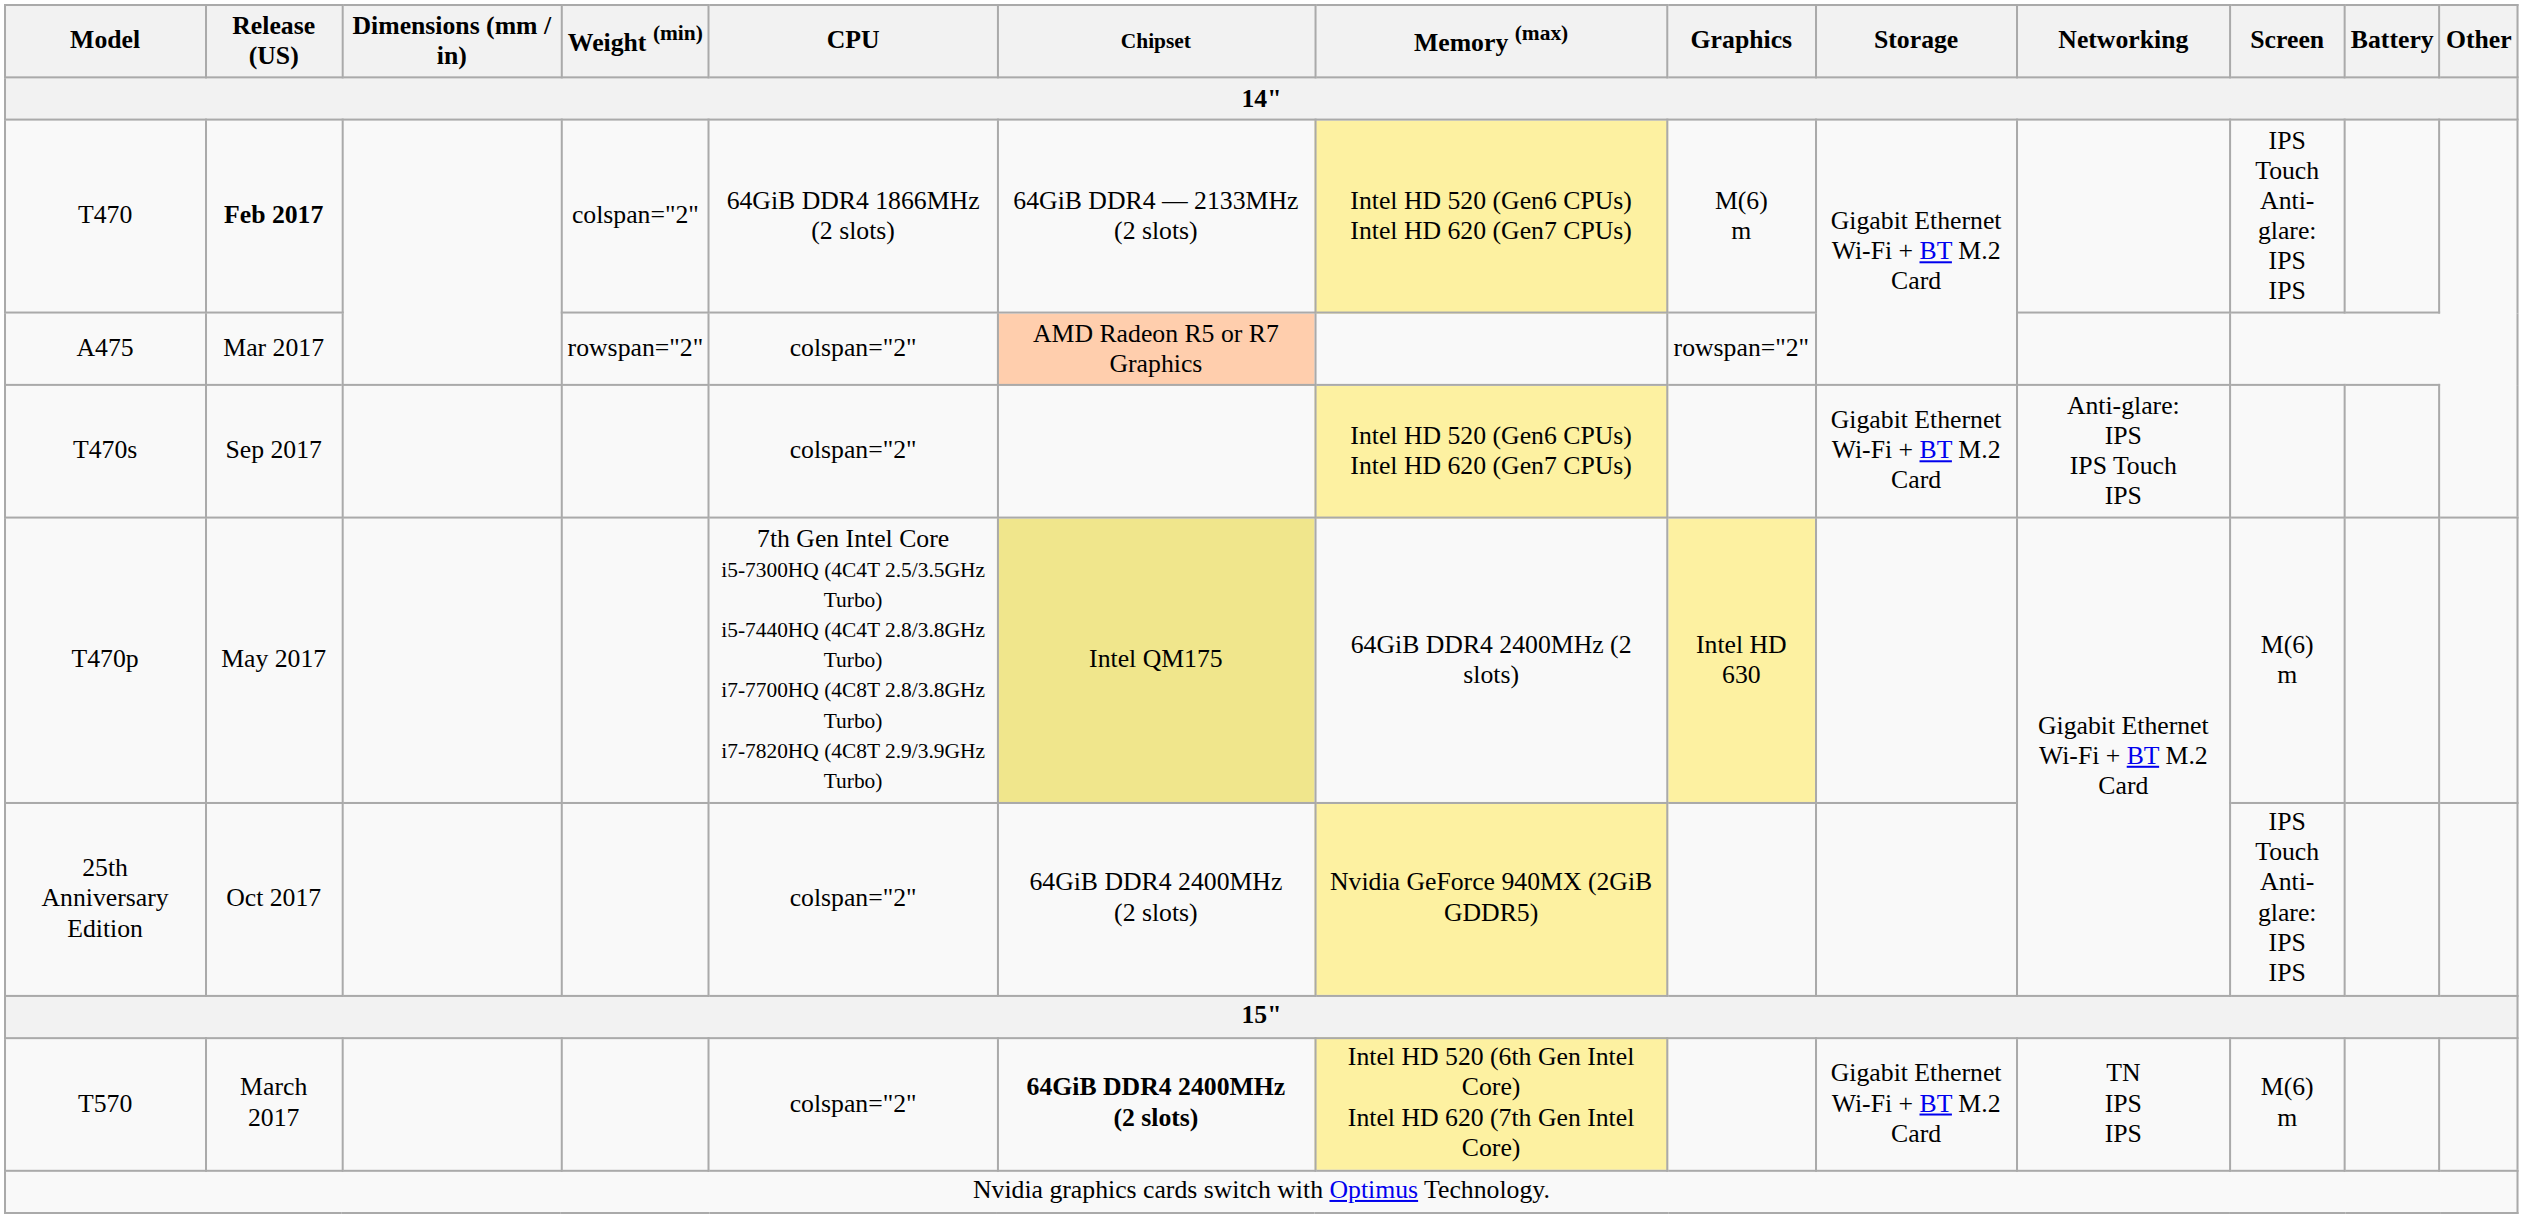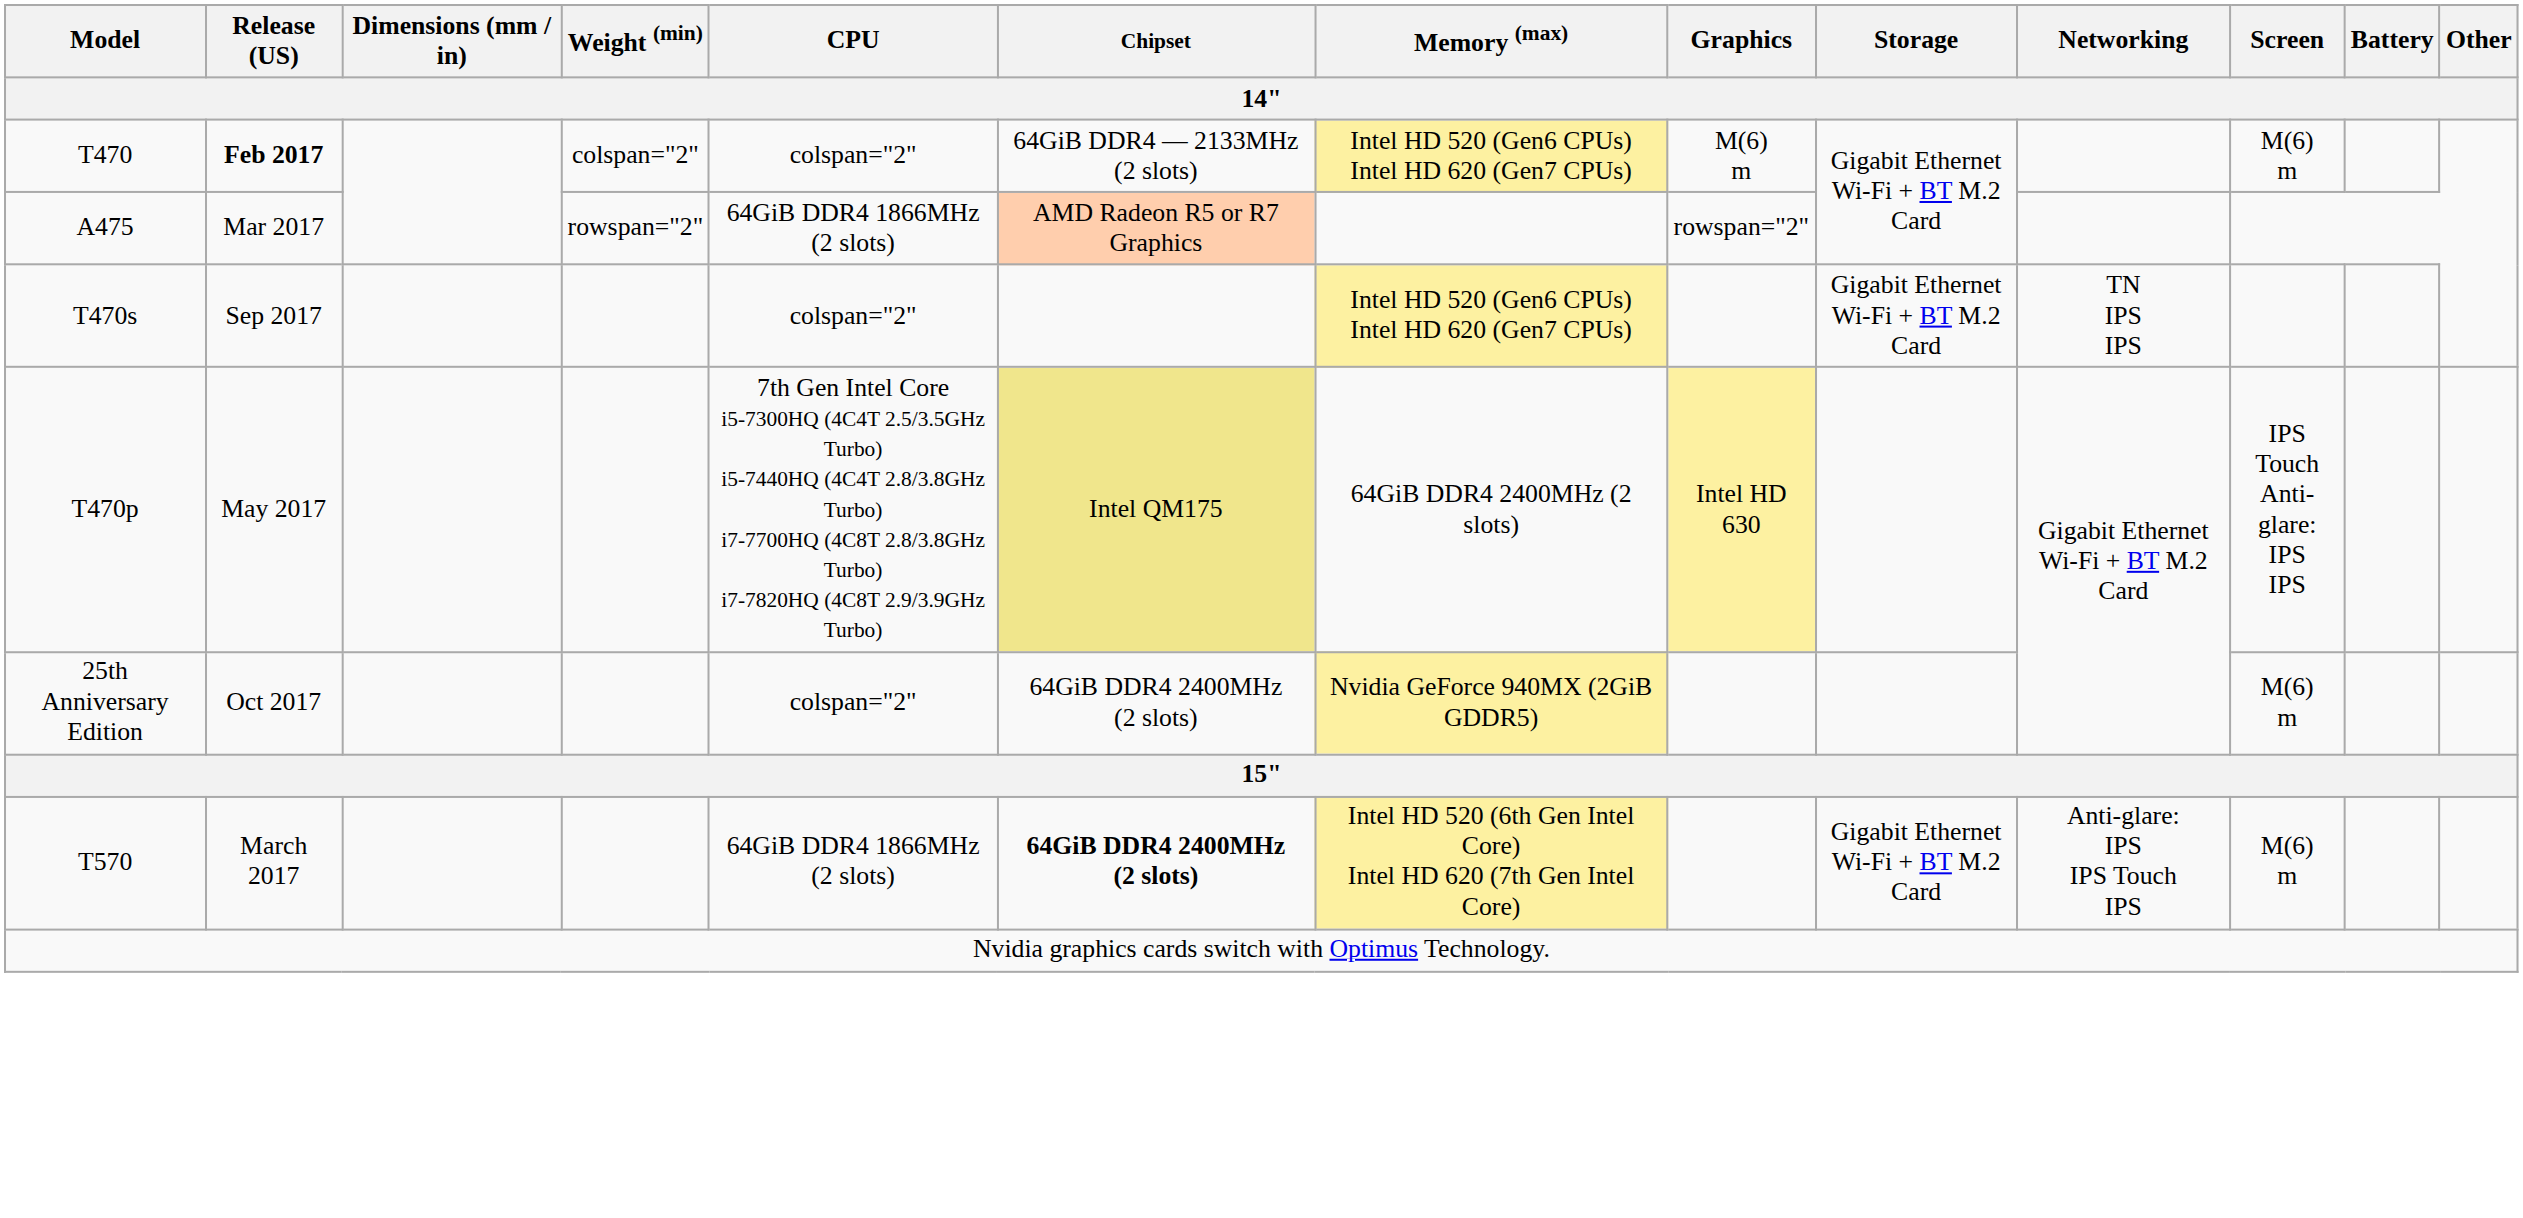T470 | CPU: 64GiB DDR4 1866MHz (2 slots) -> colspan="2"
T470 | Screen: IPS Touch Anti-glare: IPS IPS -> M(6) m
A475 | CPU: colspan="2" -> 64GiB DDR4 1866MHz (2 slots)
T470s | Networking: Anti-glare: IPS IPS Touch IPS -> TN IPS IPS
T470p | Screen: M(6) m -> IPS Touch Anti-glare: IPS IPS
25th Anniversary Edition | Screen: IPS Touch Anti-glare: IPS IPS -> M(6) m
T570 | CPU: colspan="2" -> 64GiB DDR4 1866MHz (2 slots)
T570 | Networking: TN IPS IPS -> Anti-glare: IPS IPS Touch IPS
